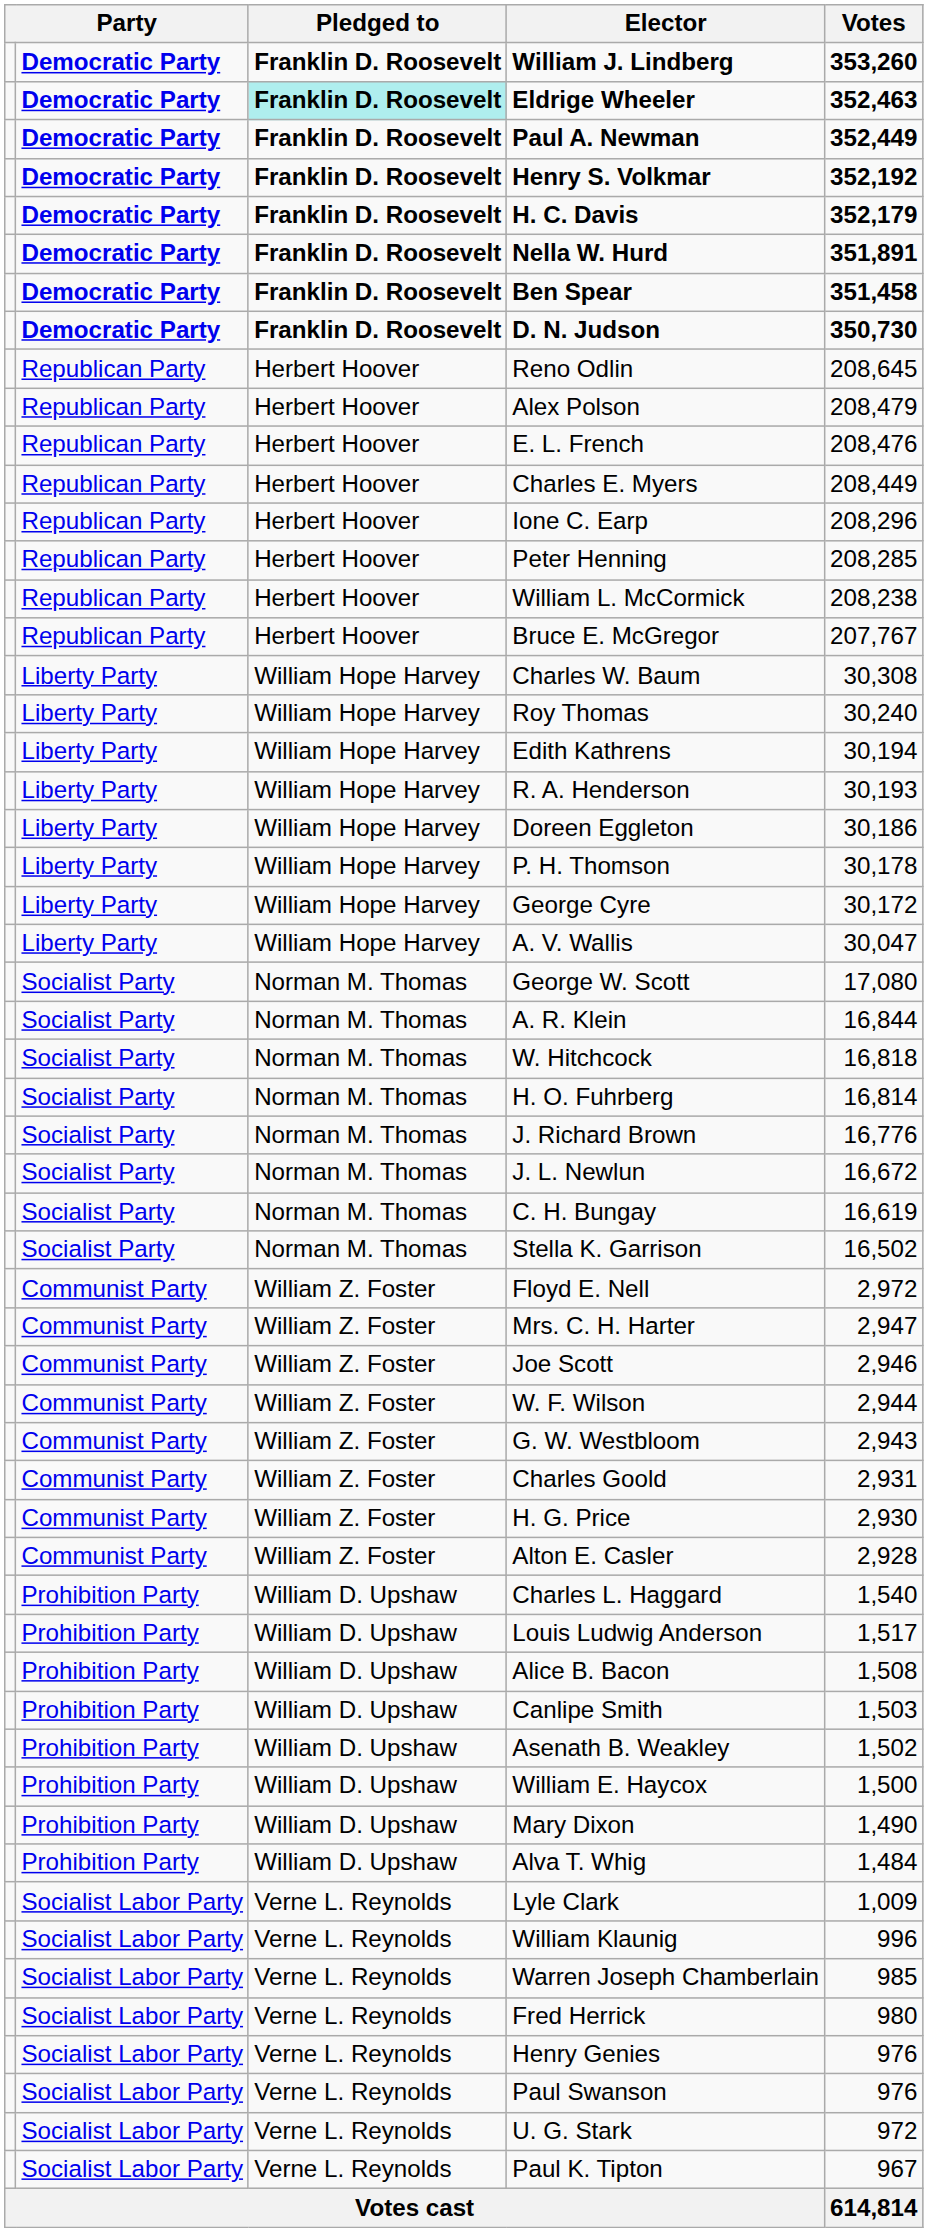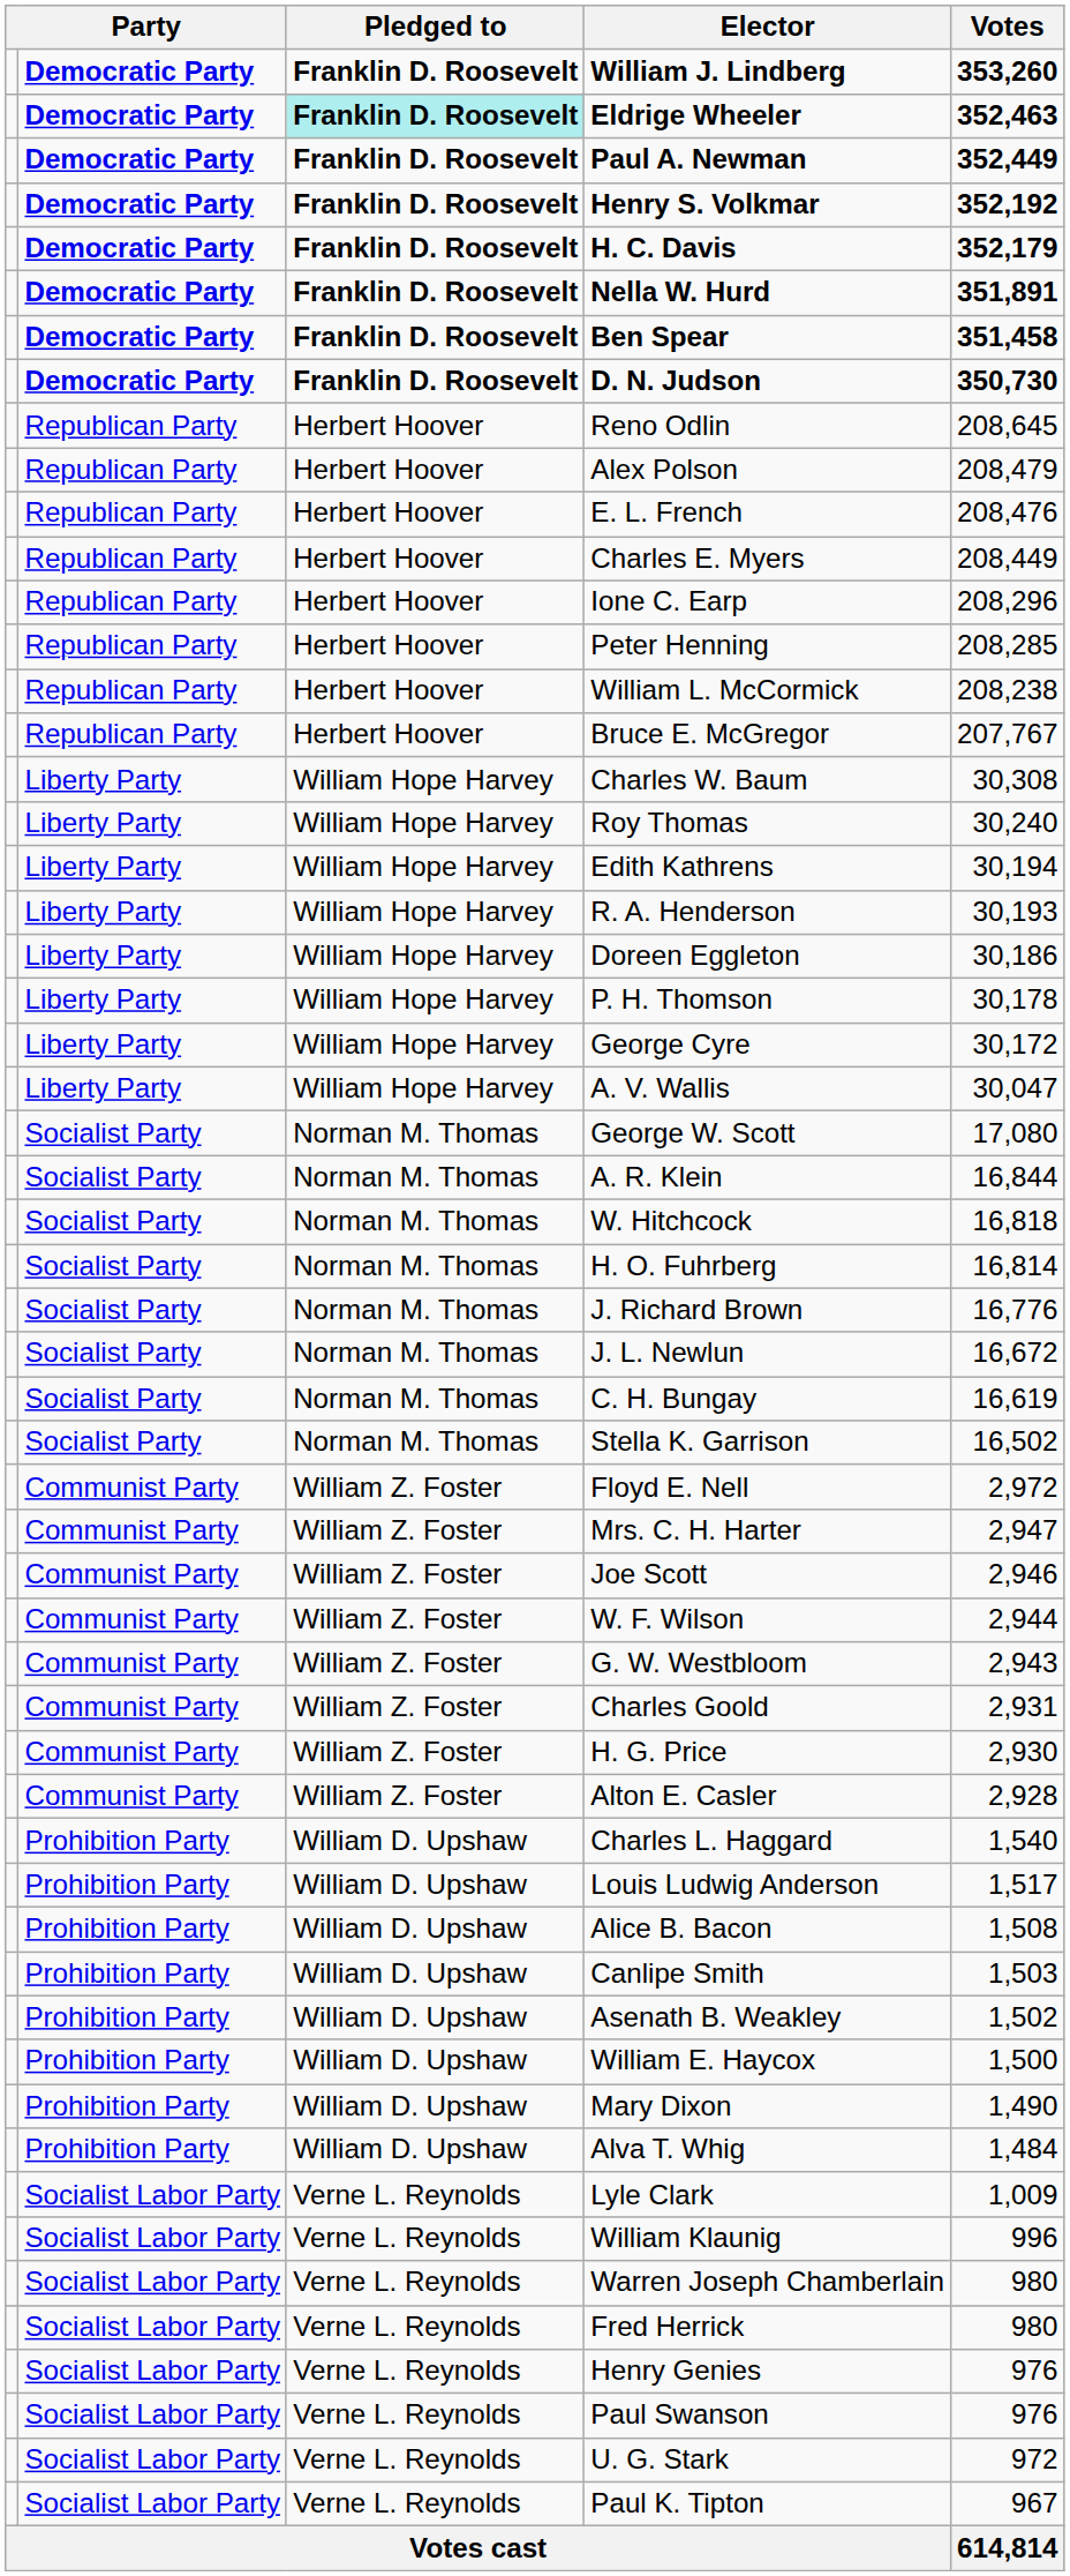Warren Joseph Chamberlain | Votes: 985 -> 980
